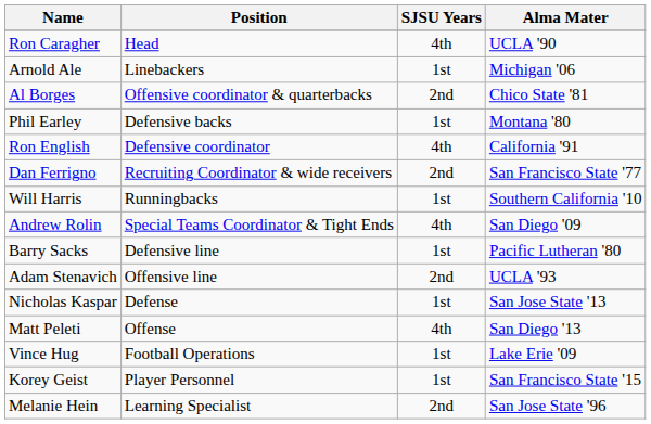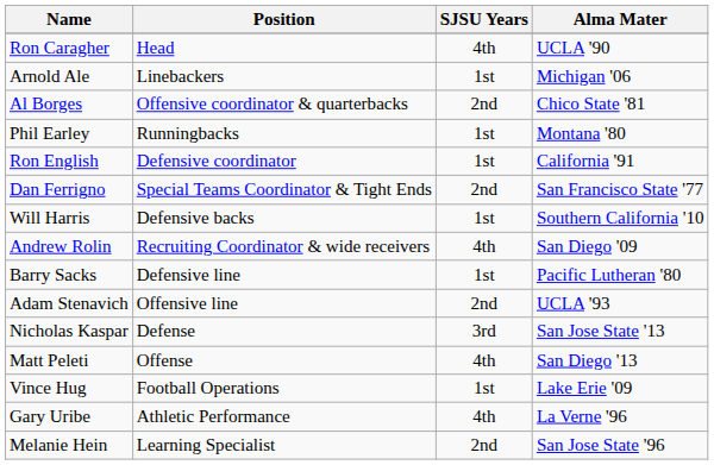Phil Earley | Position: Defensive backs -> Runningbacks
Ron English | SJSU Years: 4th -> 1st
Dan Ferrigno | Position: Recruiting Coordinator & wide receivers -> Special Teams Coordinator & Tight Ends
Will Harris | Position: Runningbacks -> Defensive backs
Andrew Rolin | Position: Special Teams Coordinator & Tight Ends -> Recruiting Coordinator & wide receivers
Nicholas Kaspar | SJSU Years: 1st -> 3rd
- row: Korey Geist | Player Personnel | 1st | San Francisco State '15
+ row: Gary Uribe | Athletic Performance | 4th | La Verne '96
